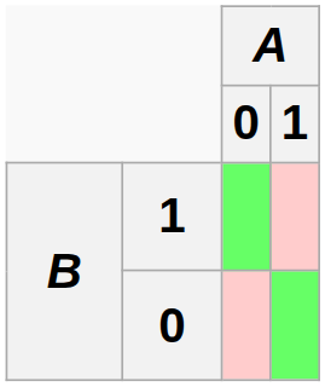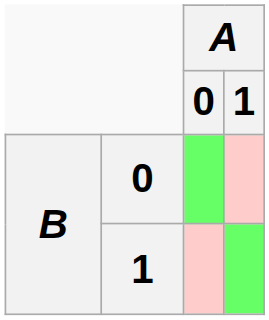row 3 | column 2: 1 -> 0
row 4 | column 2: 0 -> 1
